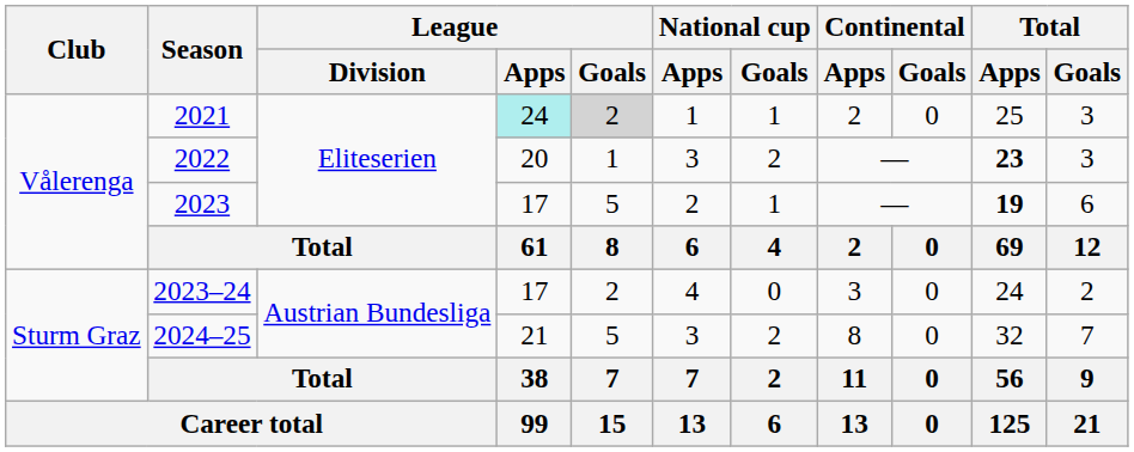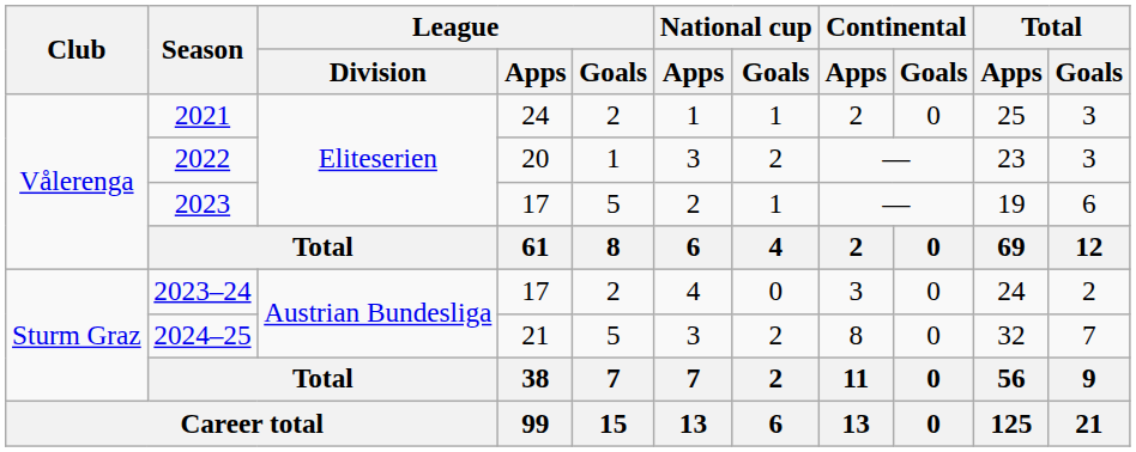2021 | League / Apps: paleturquoise background -> no background
2021 | League / Goals: lightgrey background -> no background
2022 | Total / Apps: bold -> normal
2023 | Total / Apps: bold -> normal
